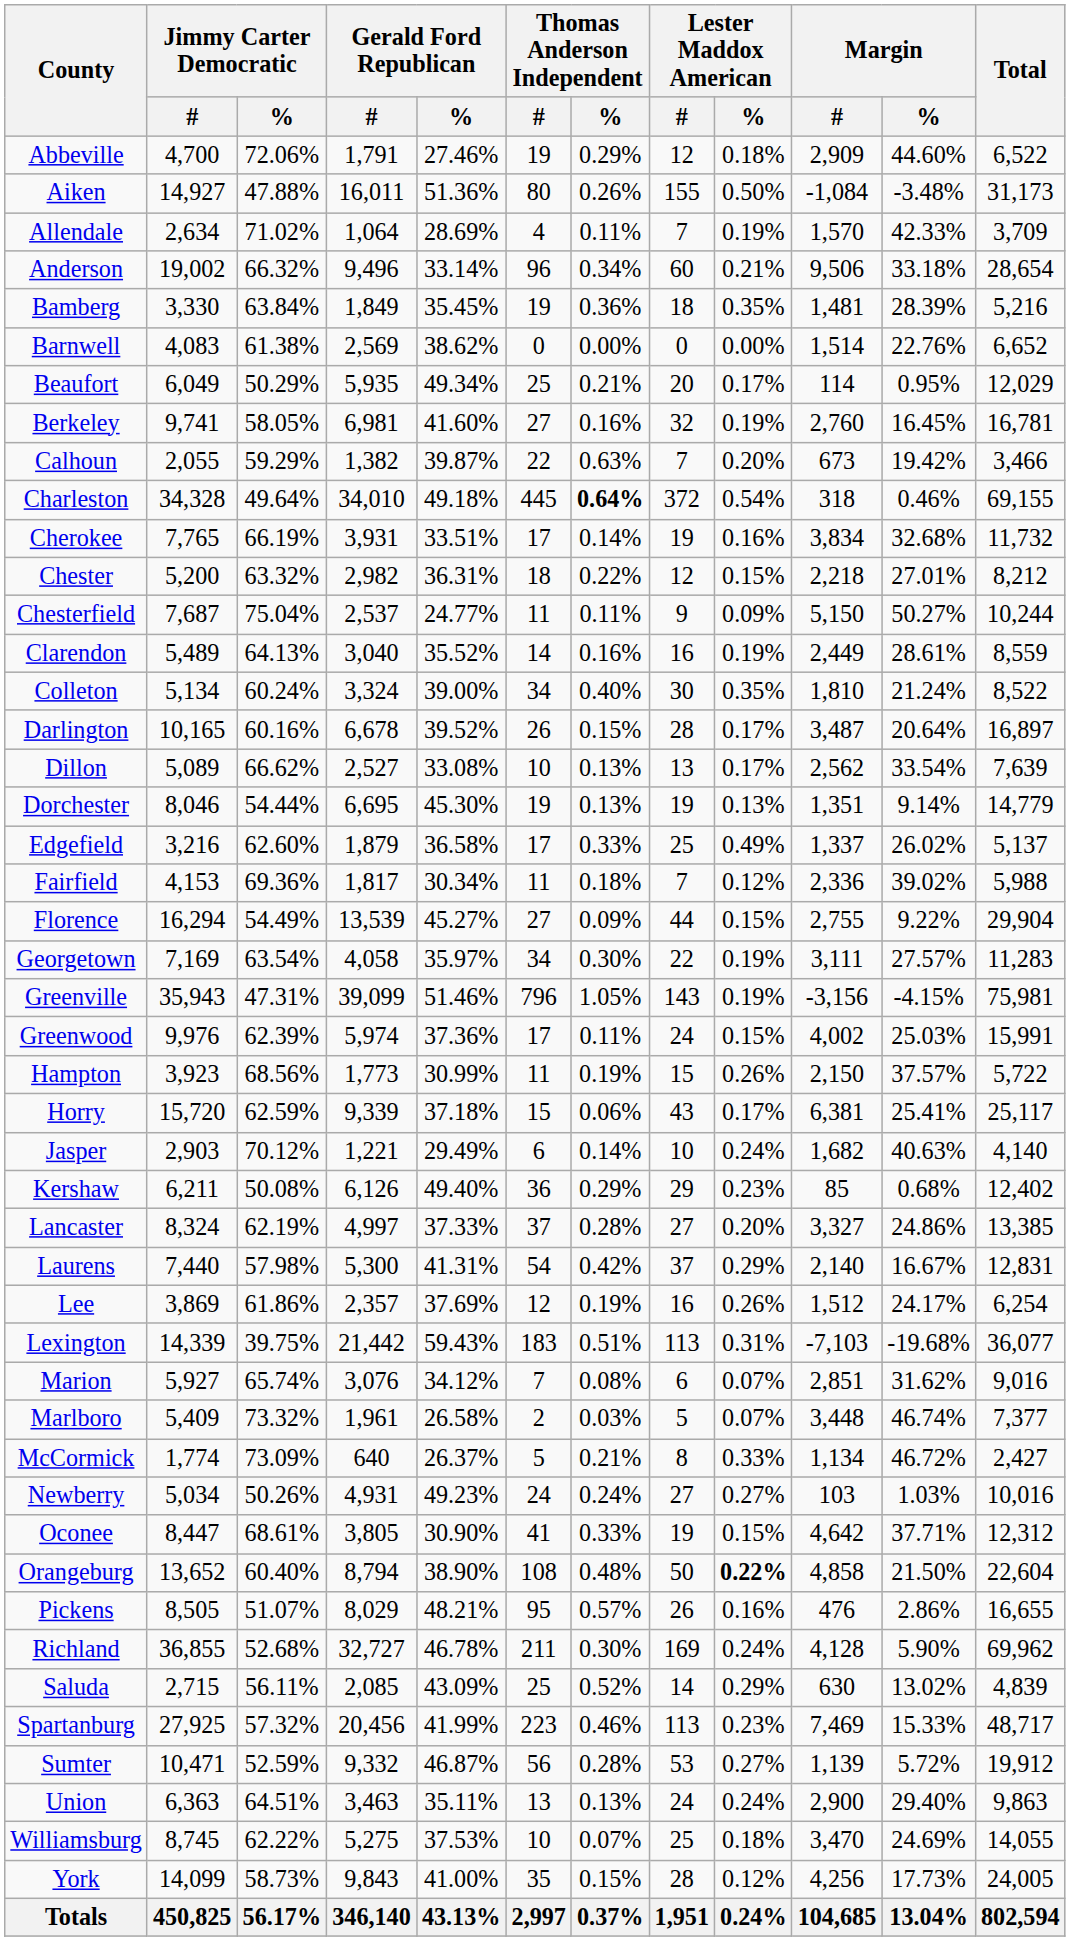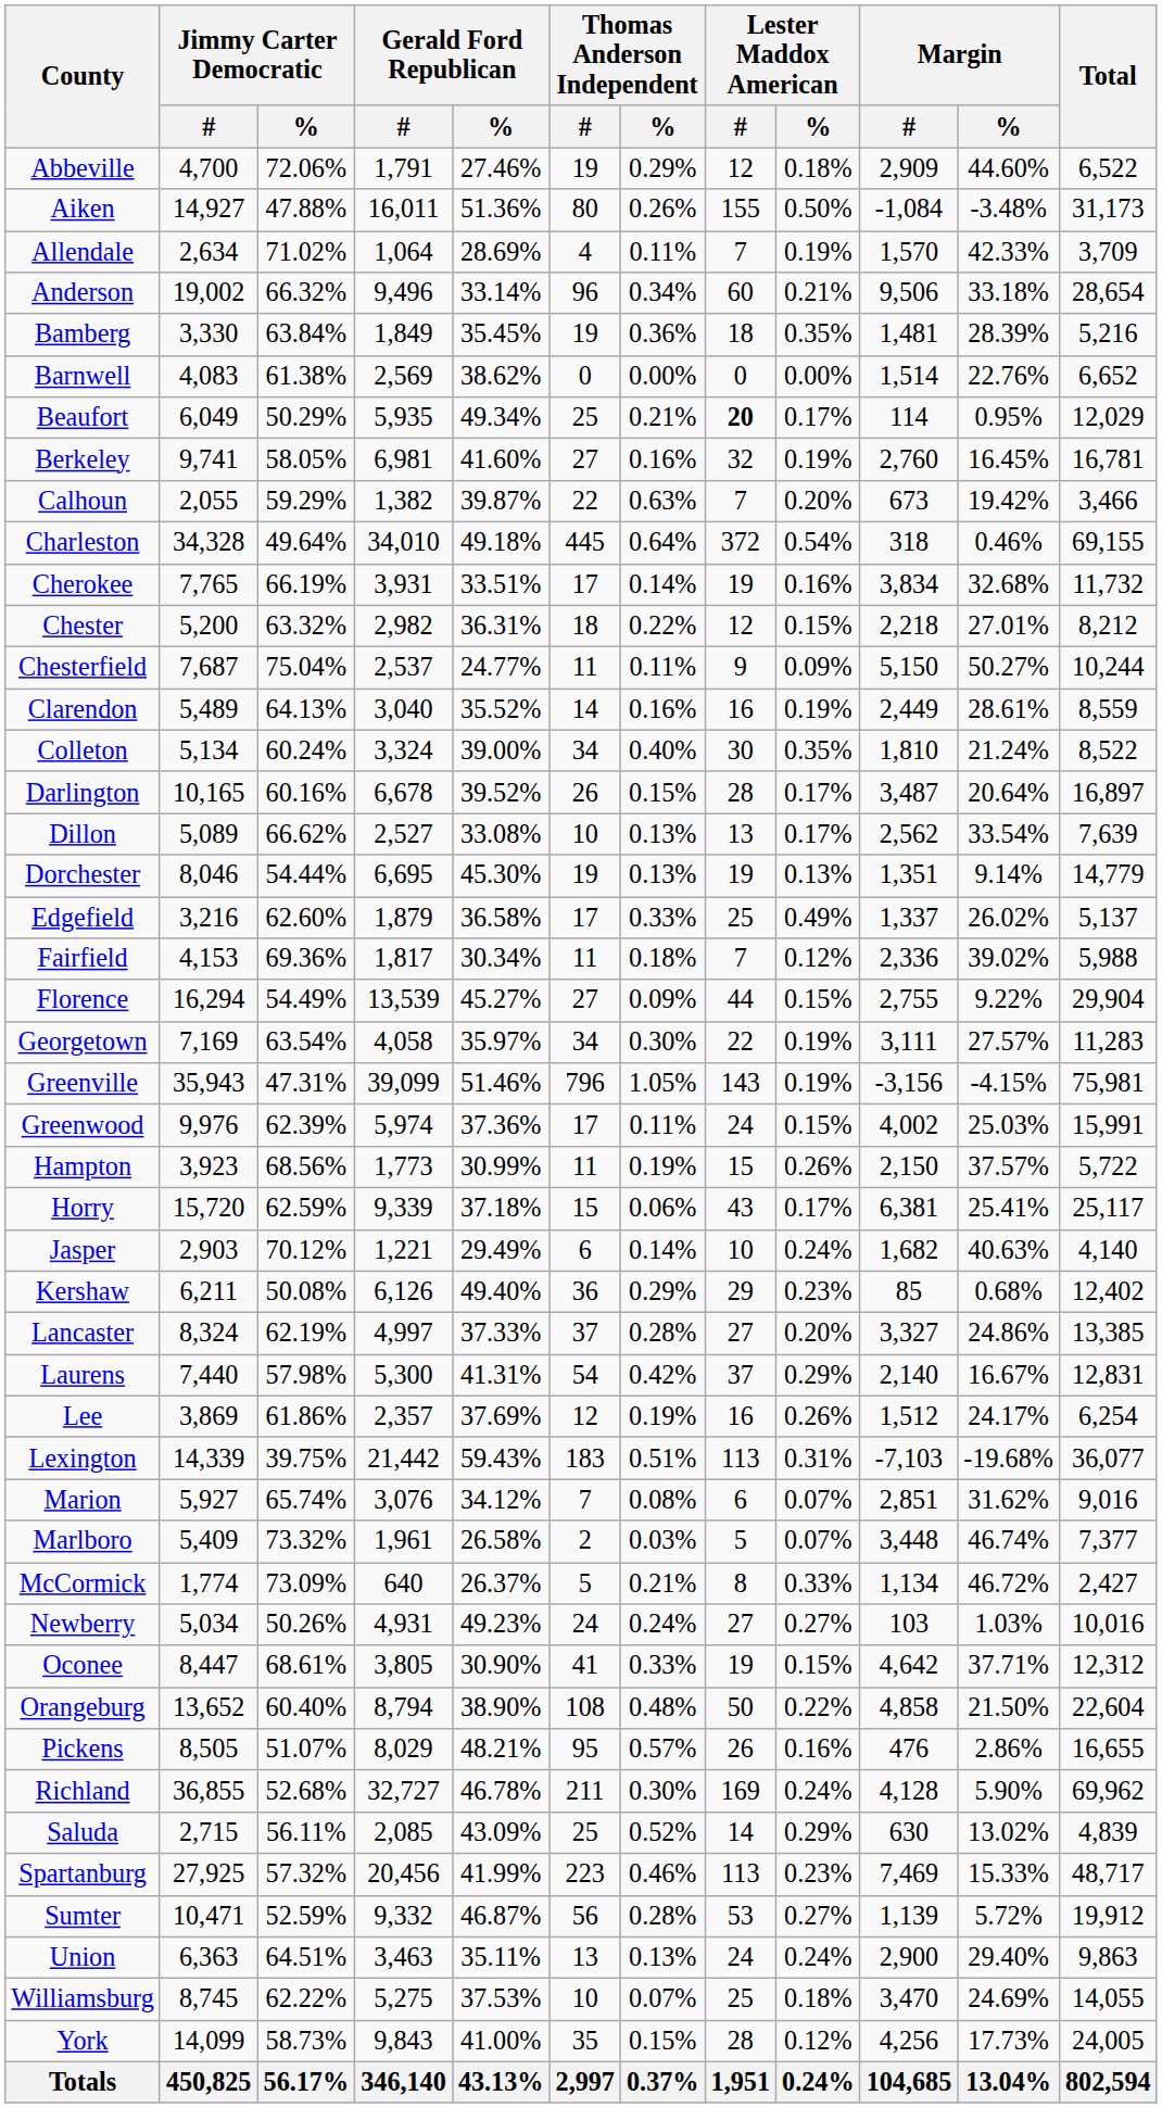Beaufort | Lester Maddox American / #: normal -> bold
Charleston | Thomas Anderson Independent / %: bold -> normal
Orangeburg | Lester Maddox American / %: bold -> normal
